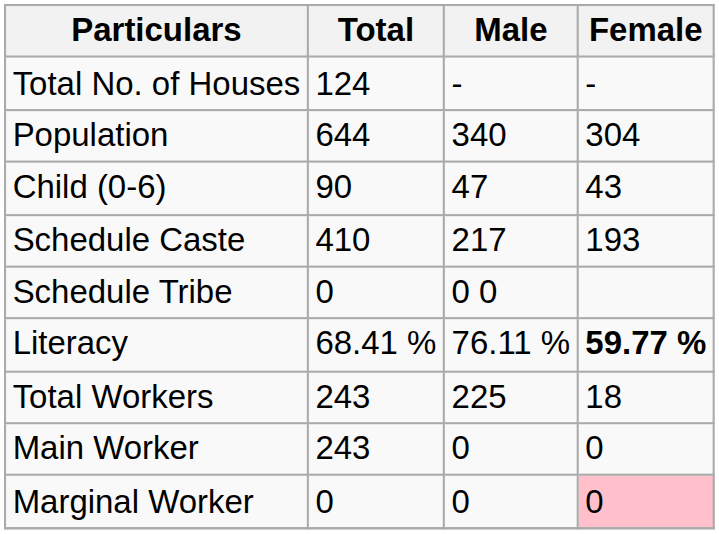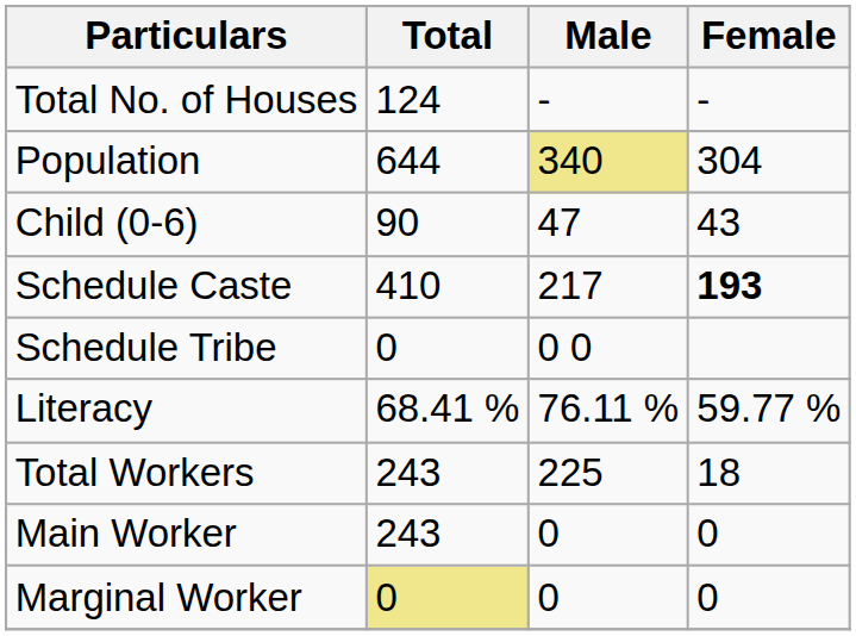Population | Male: no background -> khaki background
Schedule Caste | Female: normal -> bold
Literacy | Female: bold -> normal
Marginal Worker | Total: no background -> khaki background
Marginal Worker | Female: pink background -> no background
